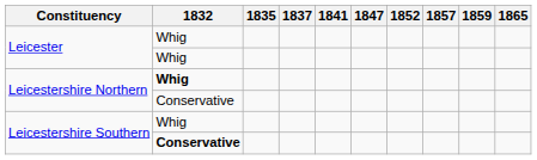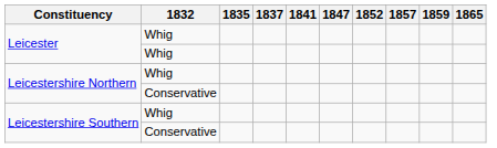Leicestershire Northern / Whig | 1832: bold -> normal
Leicestershire Southern / Conservative | 1832: bold -> normal
